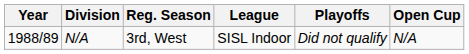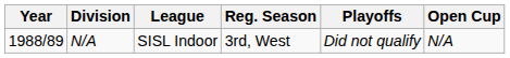columns swapped: League <-> Reg. Season
